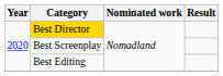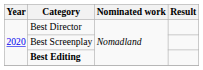Best Director | Category: gold background -> no background
Best Editing | Category: normal -> bold
